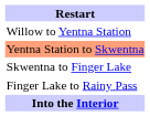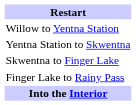row 3 | column 1: lightsalmon background -> no background
